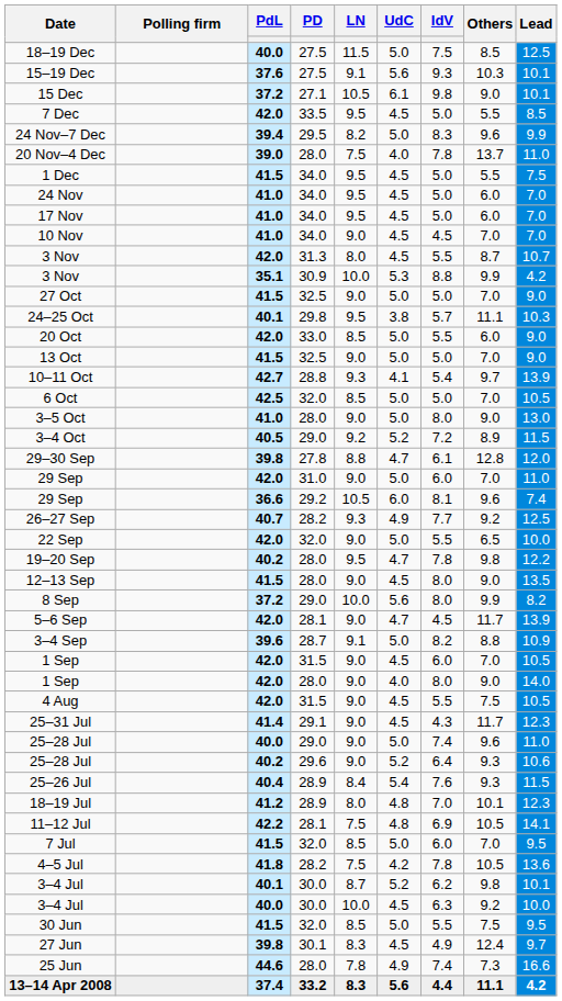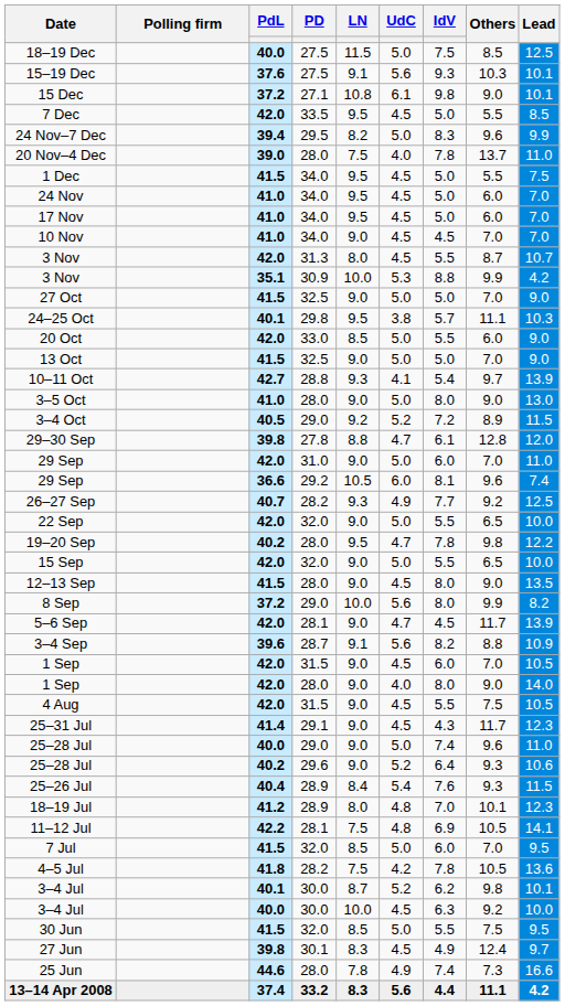15 Dec | LN: 10.5 -> 10.8
- row: 6 Oct | 42.5 | 32.0 | 8.5 | 5.0 | 5.0 | 7.0 | 10.5
+ row: 15 Sep | 42.0 | 32.0 | 9.0 | 5.0 | 5.5 | 6.5 | 10.0
3–4 Sep | UdC: 5.0 -> 5.6
